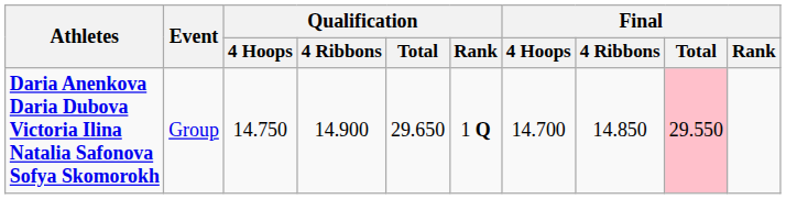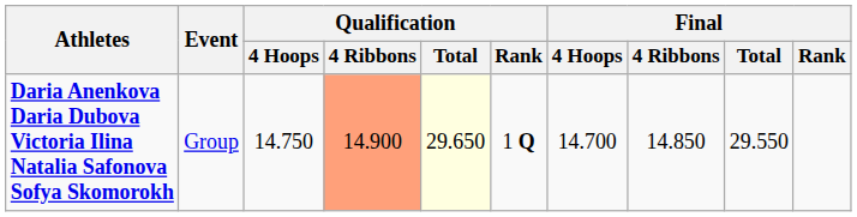row 3 | Qualification / 4 Ribbons: no background -> lightsalmon background
row 3 | Qualification / Total: no background -> lightyellow background
row 3 | Final / Total: pink background -> no background
